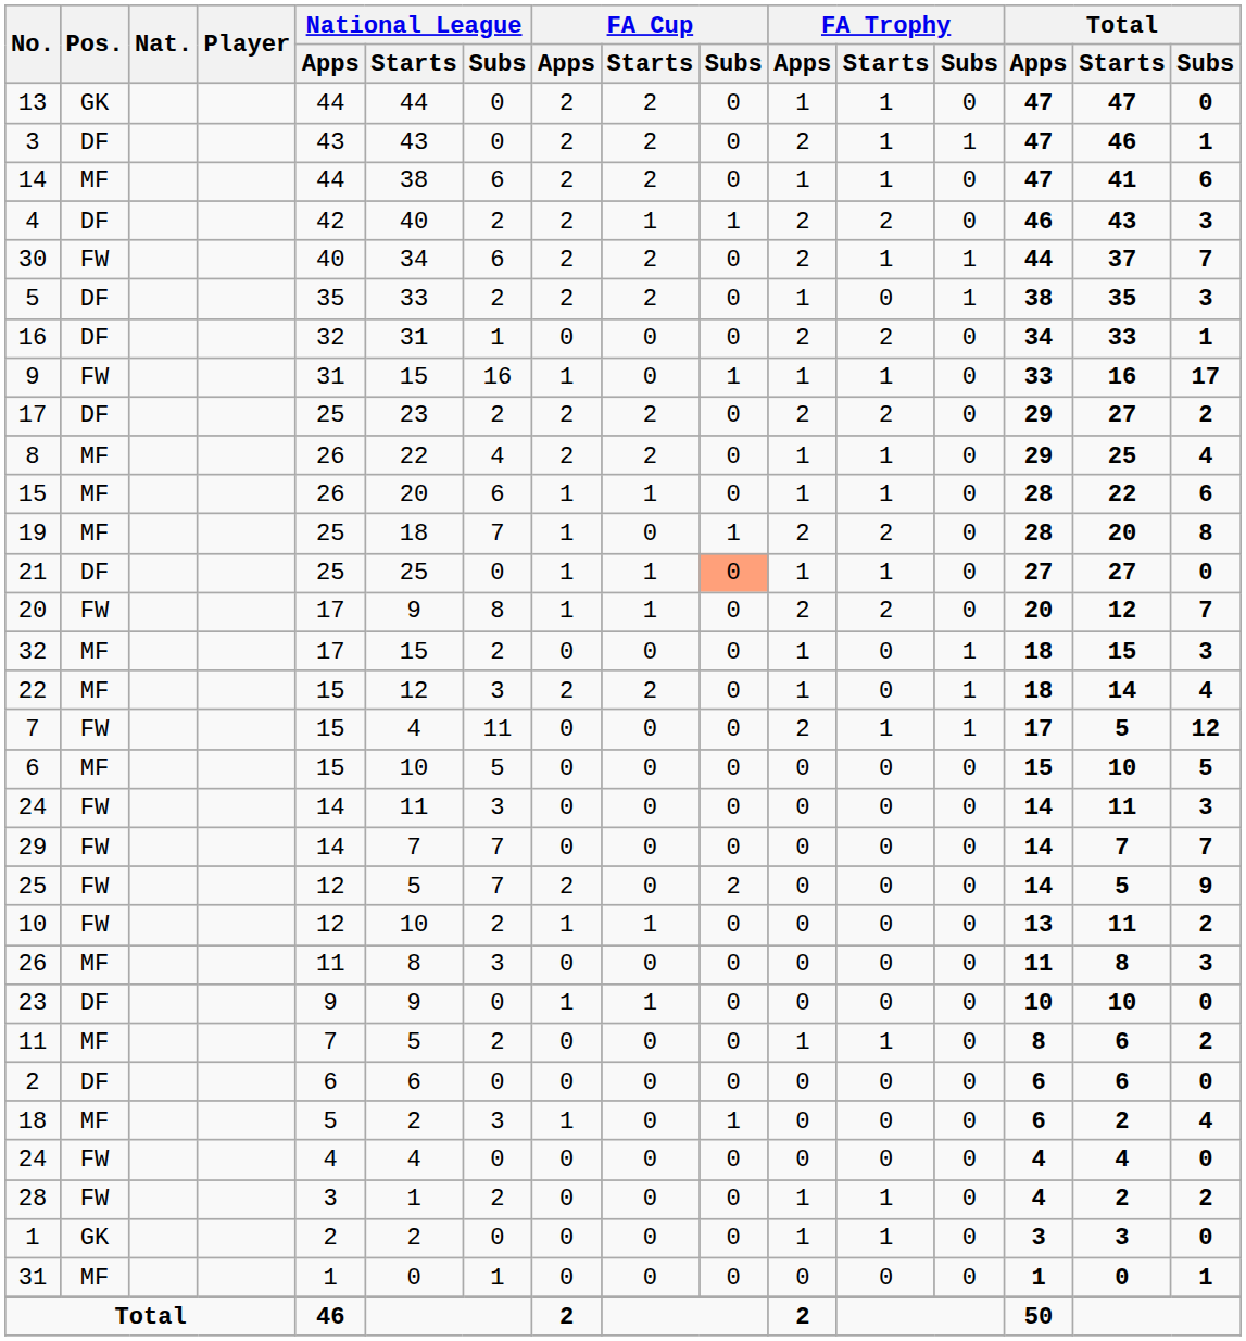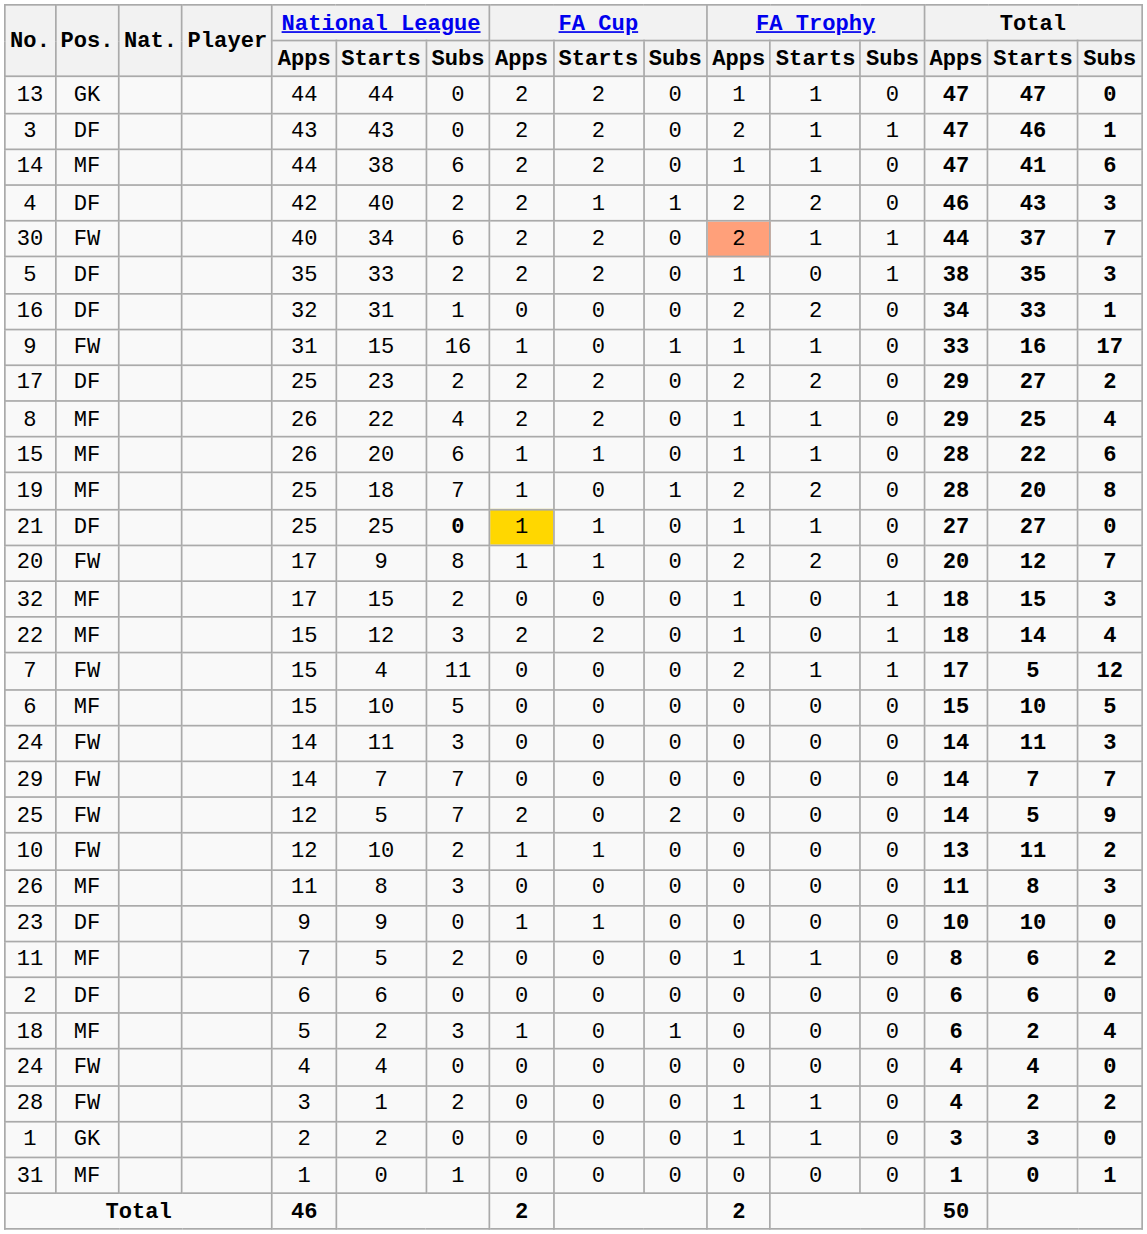30 | FA Trophy / Apps: no background -> lightsalmon background
21 | National League / Subs: normal -> bold
21 | FA Cup / Apps: no background -> gold background
21 | FA Cup / Subs: lightsalmon background -> no background
